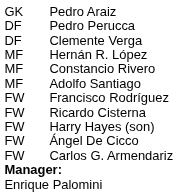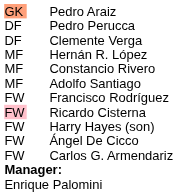Pedro Araiz | column 1: no background -> lightsalmon background
Ricardo Cisterna | column 1: no background -> pink background
